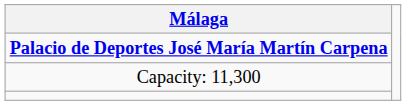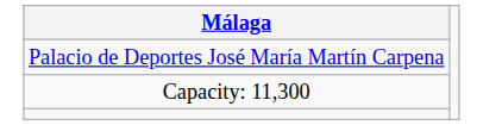Palacio de Deportes José María Martín Carpena | Málaga: bold -> normal
